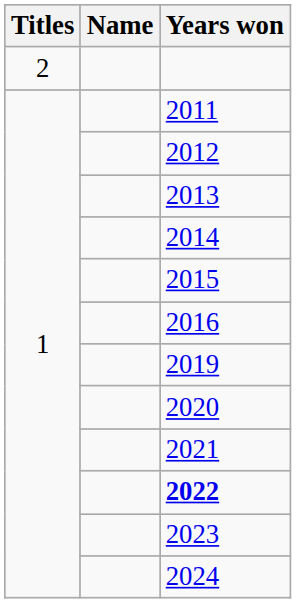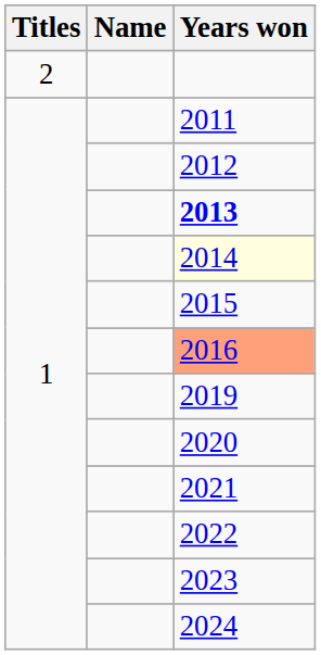2013 | Years won: normal -> bold
2014 | Years won: no background -> lightyellow background
2016 | Years won: no background -> lightsalmon background
2022 | Years won: bold -> normal
